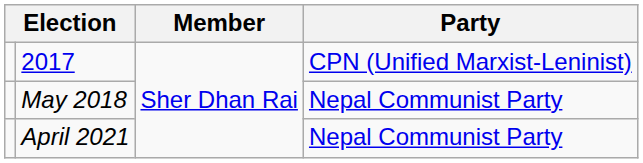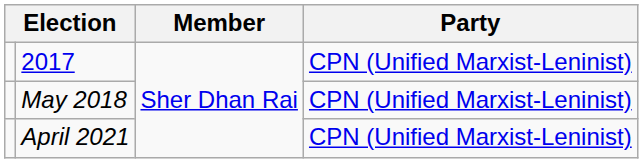May 2018 | Party: Nepal Communist Party -> CPN (Unified Marxist-Leninist)
April 2021 | Party: Nepal Communist Party -> CPN (Unified Marxist-Leninist)
